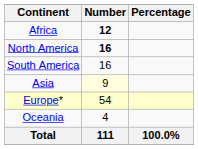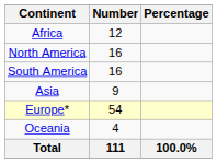Africa | Number: bold -> normal
North America | Number: bold -> normal
Asia | Number: lightyellow background -> no background
